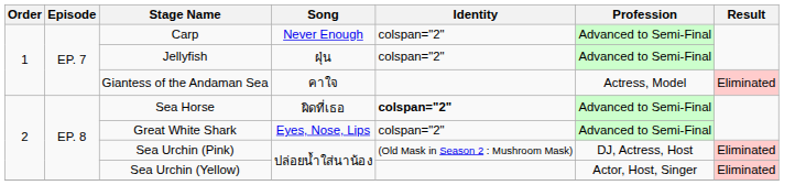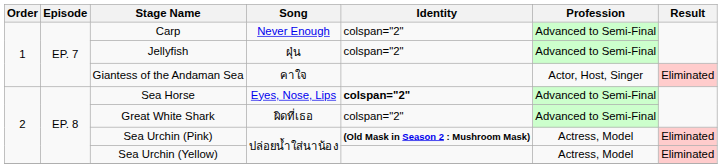Giantess of the Andaman Sea | Profession: Actress, Model -> Actor, Host, Singer
Sea Horse | Song: ผิดที่เธอ -> Eyes, Nose, Lips
Great White Shark | Song: Eyes, Nose, Lips -> ผิดที่เธอ
Sea Urchin (Pink) | Identity: normal -> bold
Sea Urchin (Pink) | Profession: DJ, Actress, Host -> Actress, Model
Sea Urchin (Yellow) | Profession: Actor, Host, Singer -> Actress, Model
